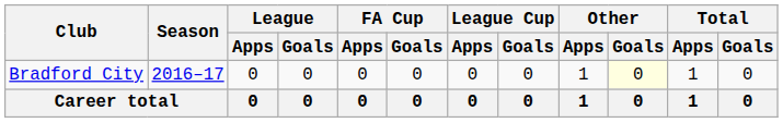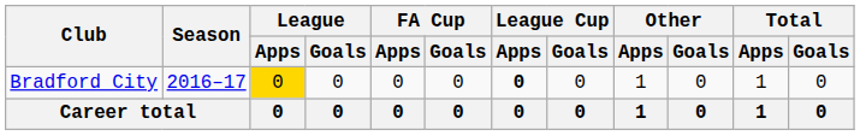Bradford City | League / Apps: no background -> gold background
Bradford City | League Cup / Apps: normal -> bold
Bradford City | Other / Goals: lightyellow background -> no background
